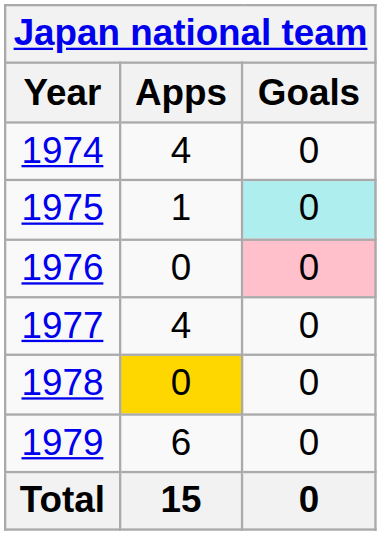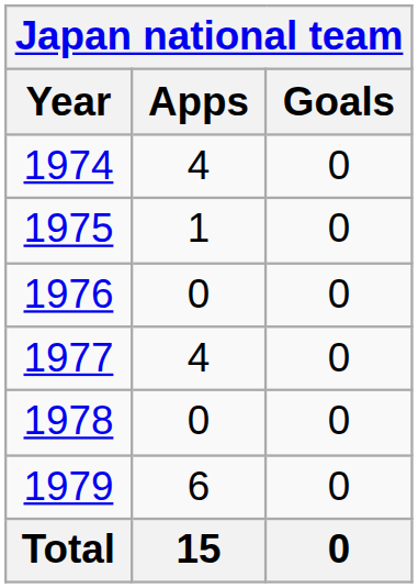1975 | Goals: paleturquoise background -> no background
1976 | Goals: pink background -> no background
1978 | Apps: gold background -> no background
